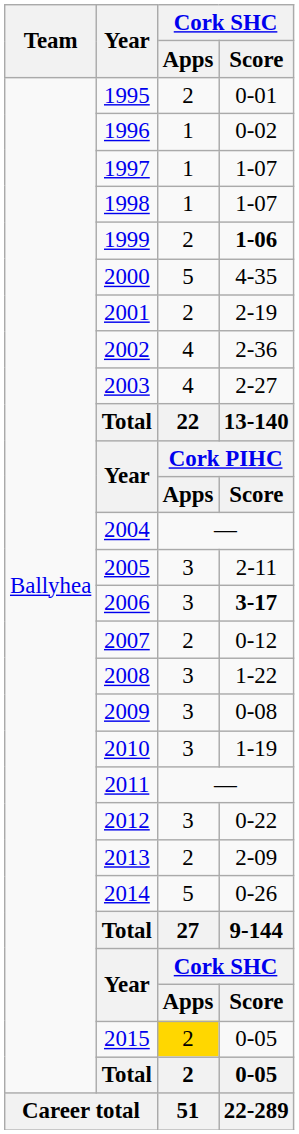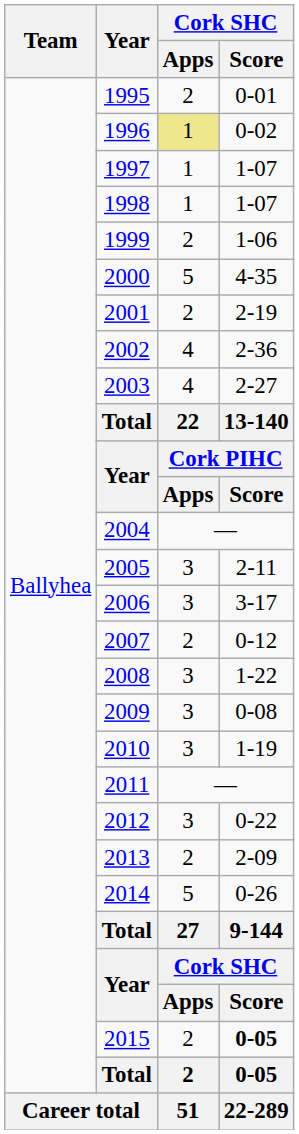1996 | Cork SHC / Apps: no background -> khaki background
1999 | Cork SHC / Score: bold -> normal
2006 | Cork SHC / Score: bold -> normal
2015 | Cork SHC / Apps: gold background -> no background
2015 | Cork SHC / Score: normal -> bold
